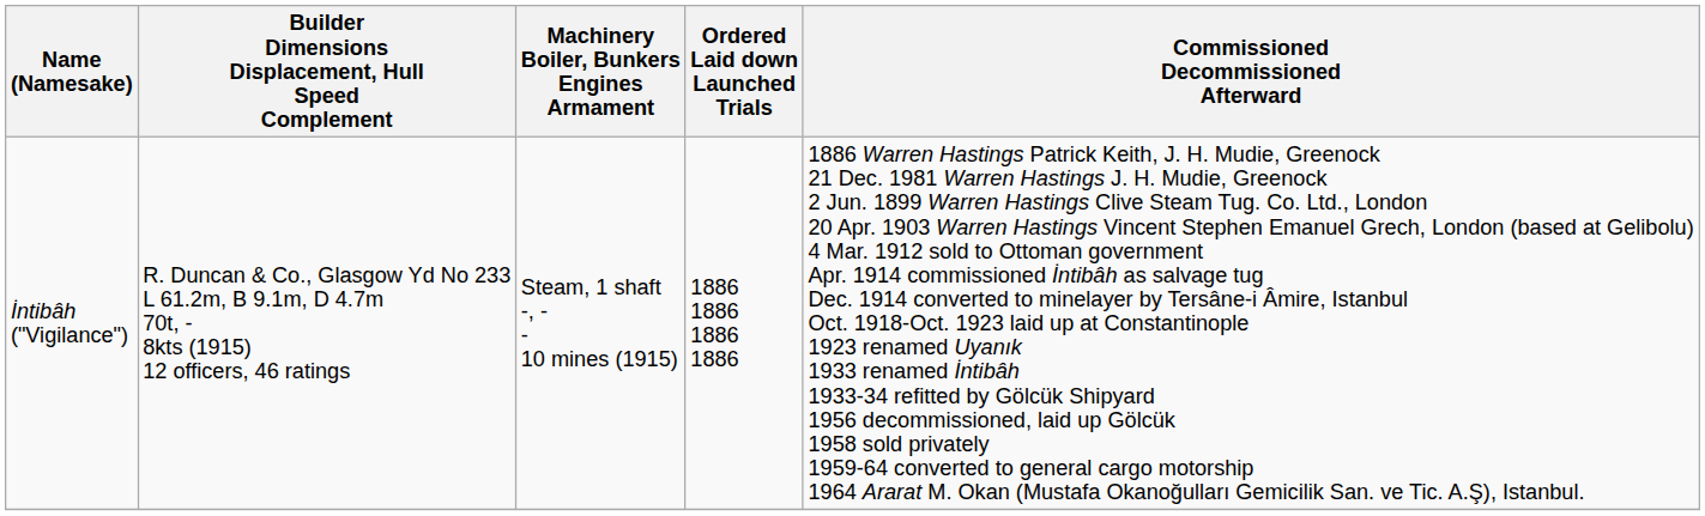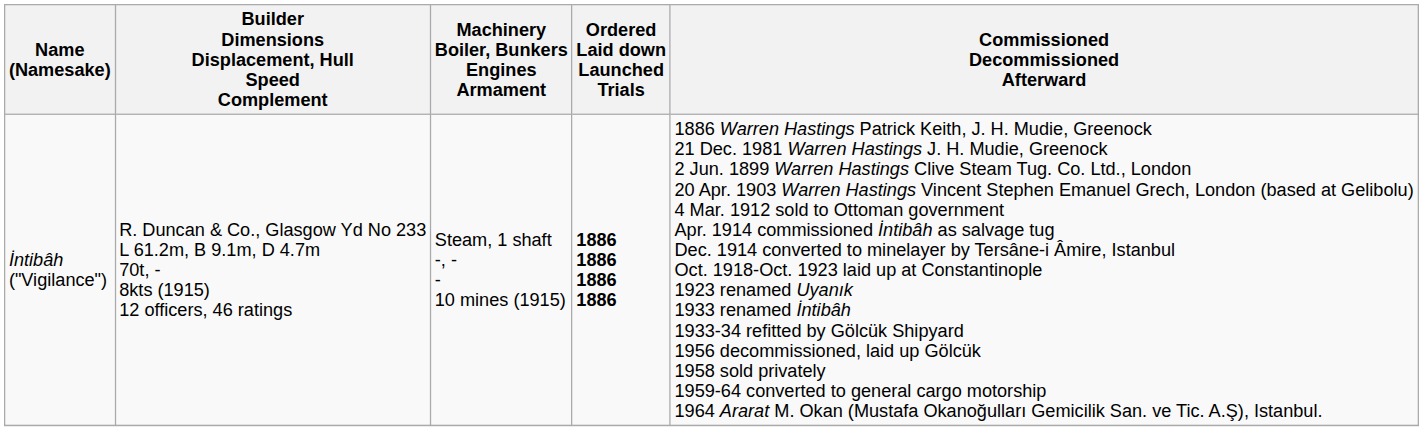İntibâh ("Vigilance") | Ordered Laid down Launched Trials: normal -> bold
